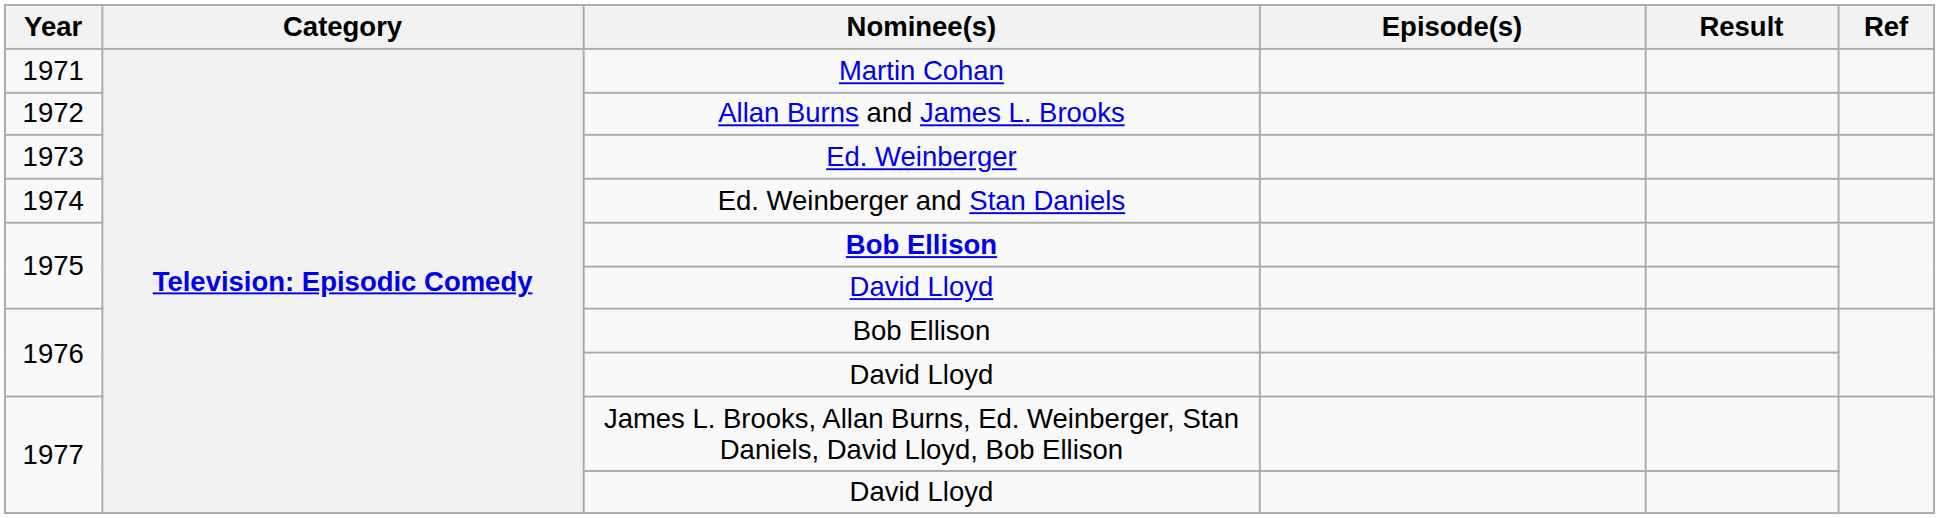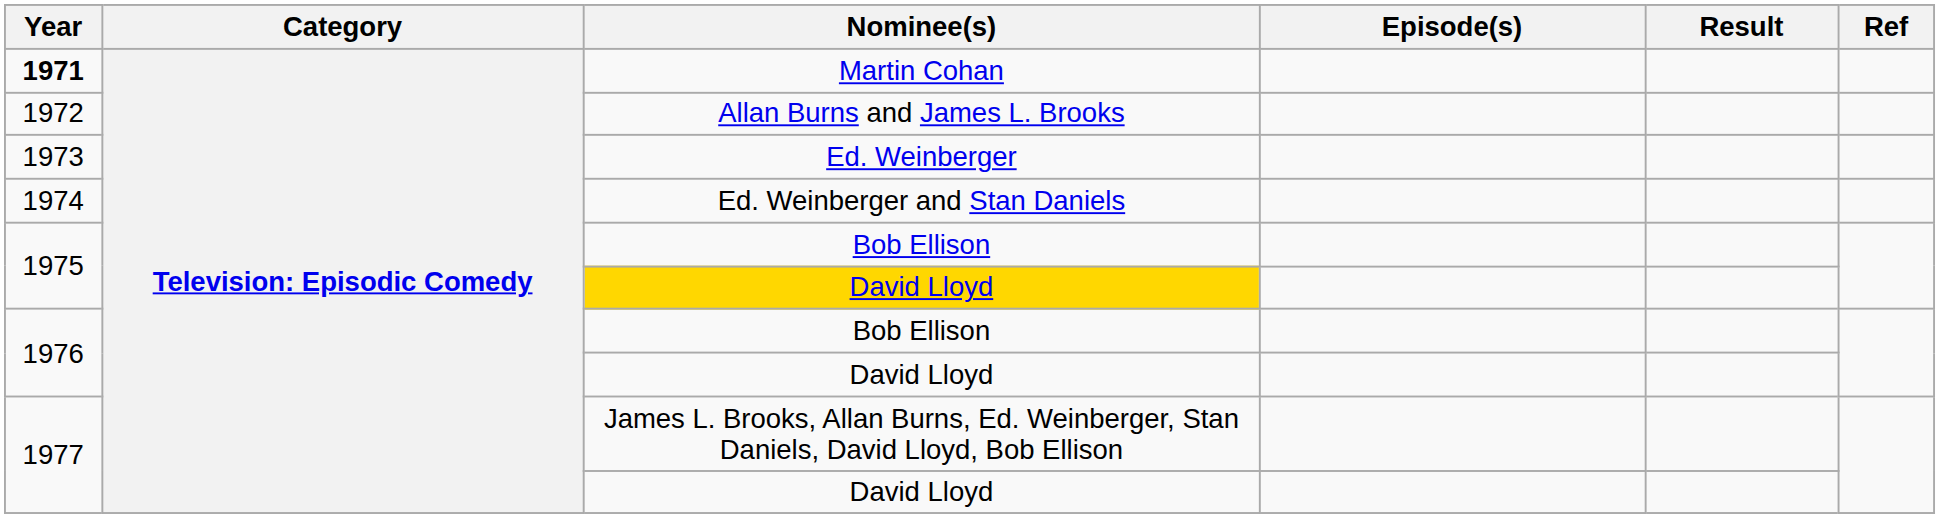1971 | Year: normal -> bold
1975 / Bob Ellison | Nominee(s): bold -> normal
1975 / David Lloyd | Nominee(s): no background -> gold background
